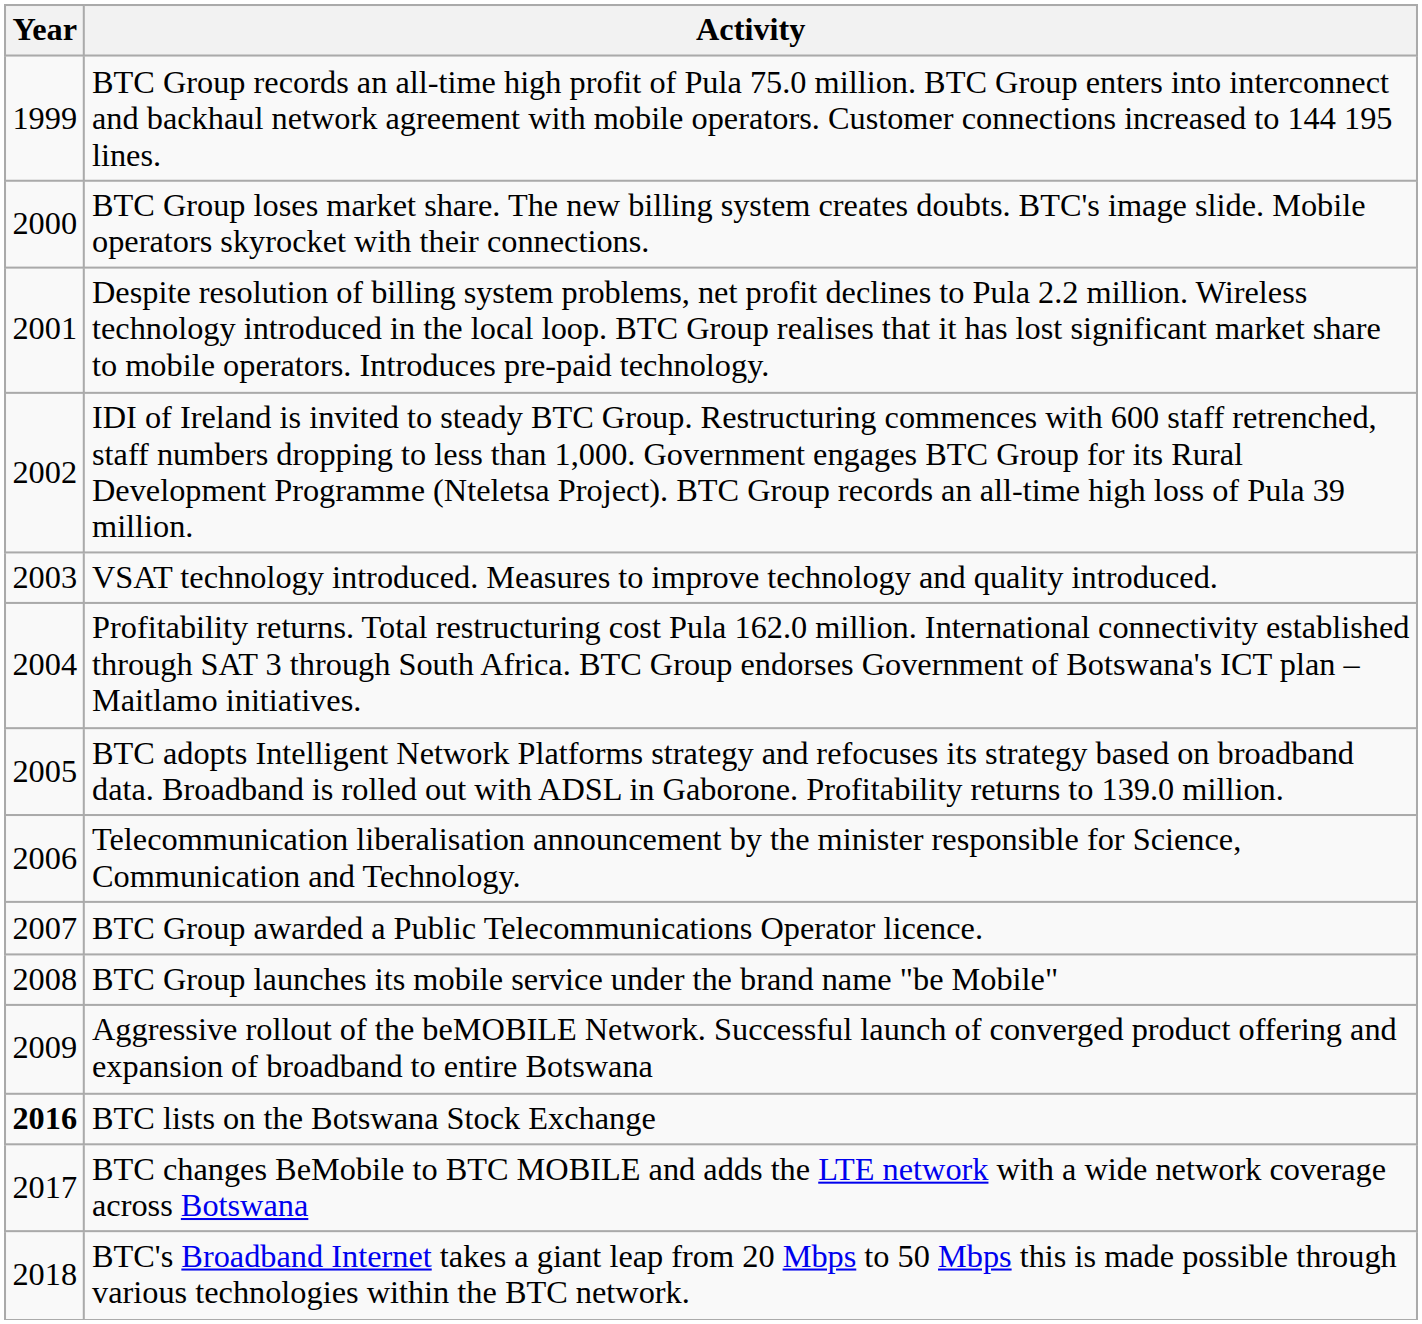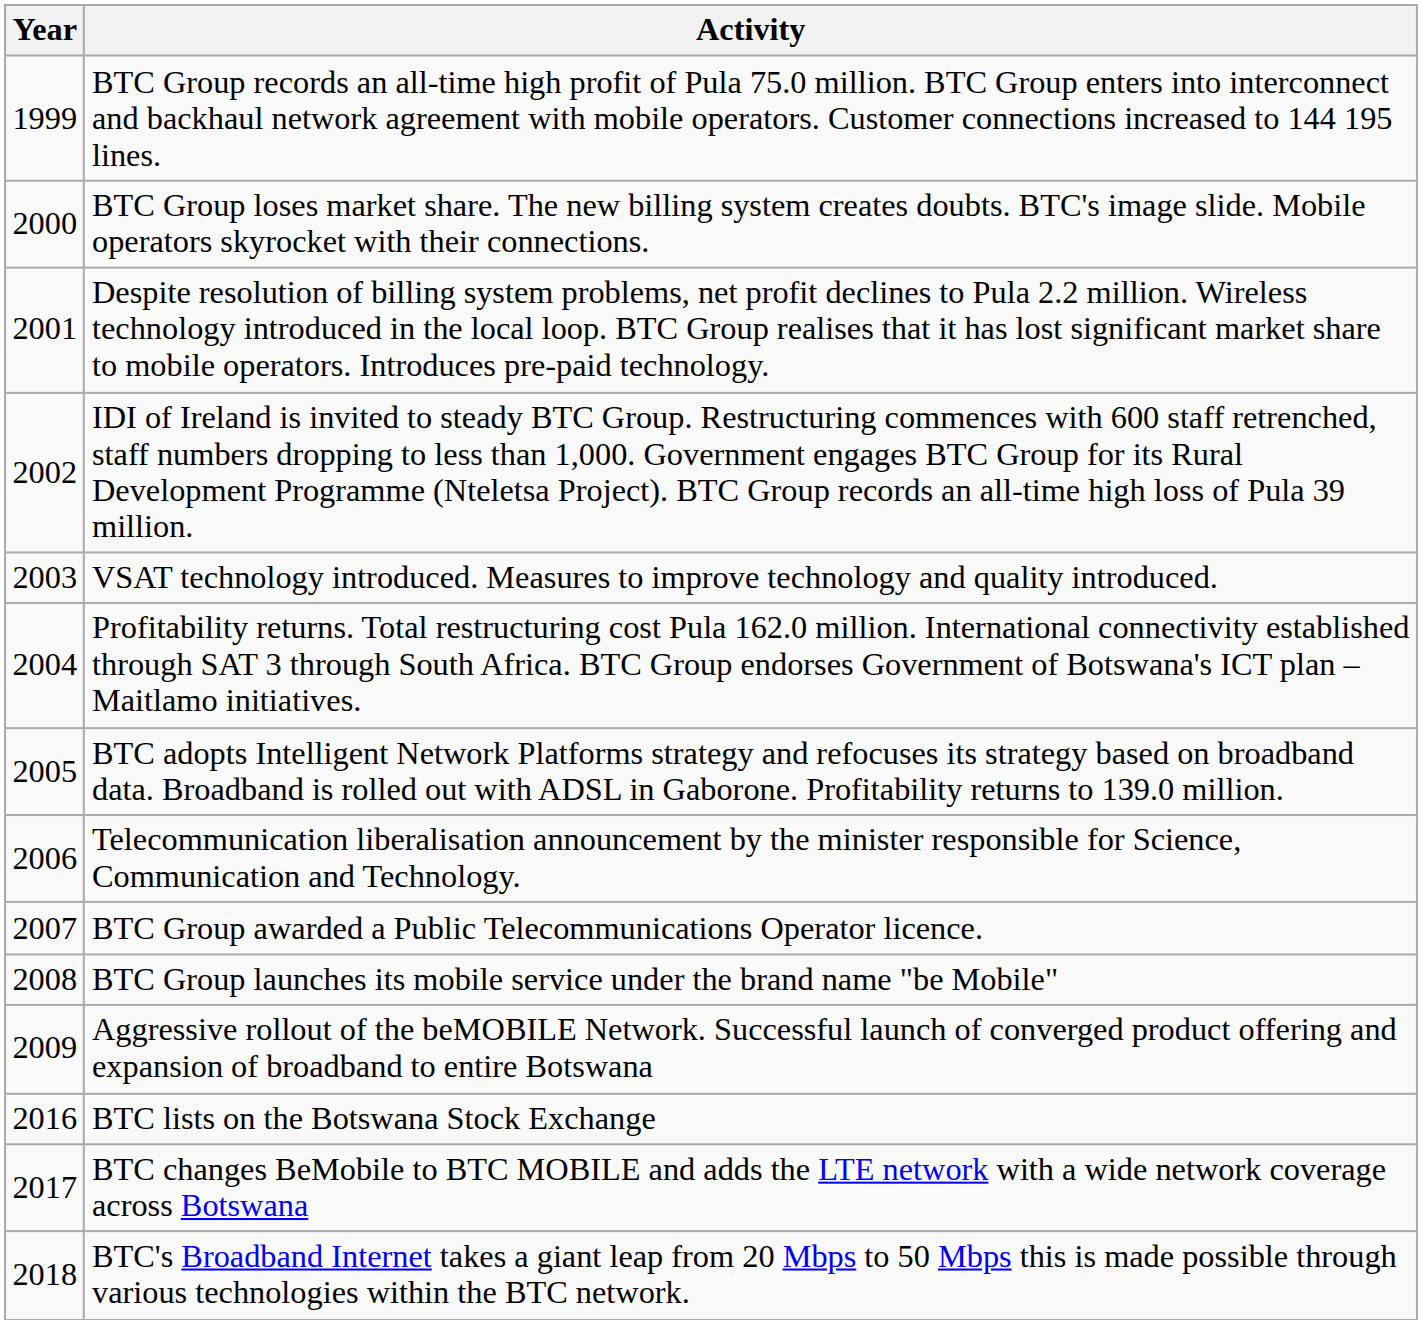BTC lists on the Botswana Stock Exchange | Year: bold -> normal
